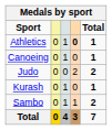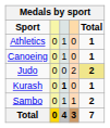Athletics | column 4: bold -> normal
Judo | Total: no background -> khaki background
Kurash | column 3: normal -> bold
